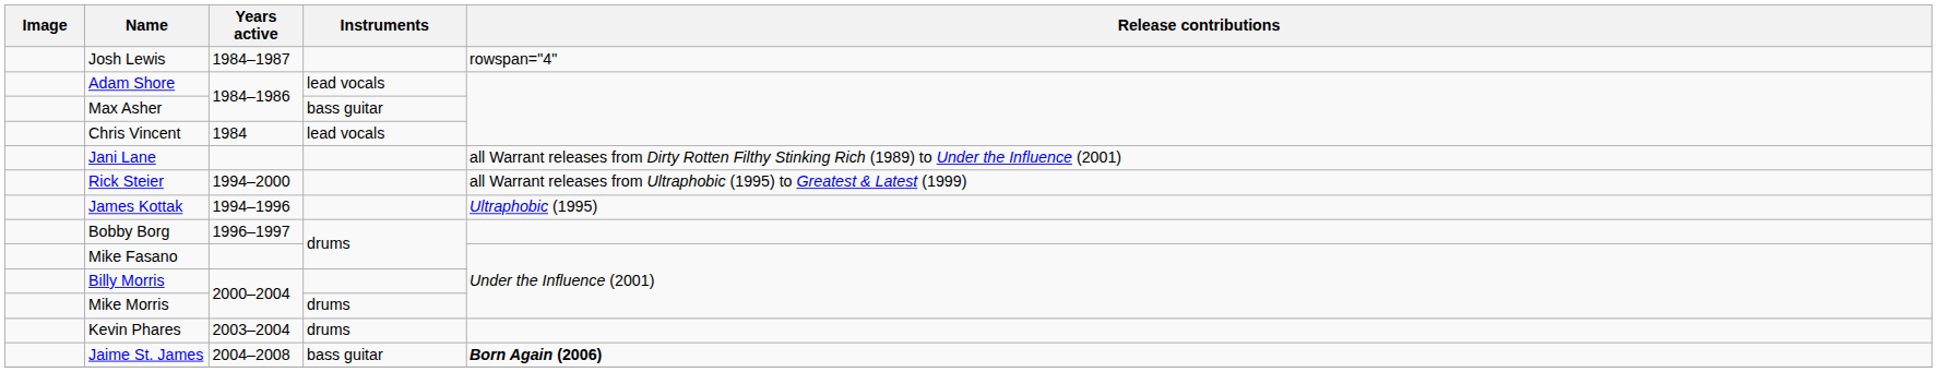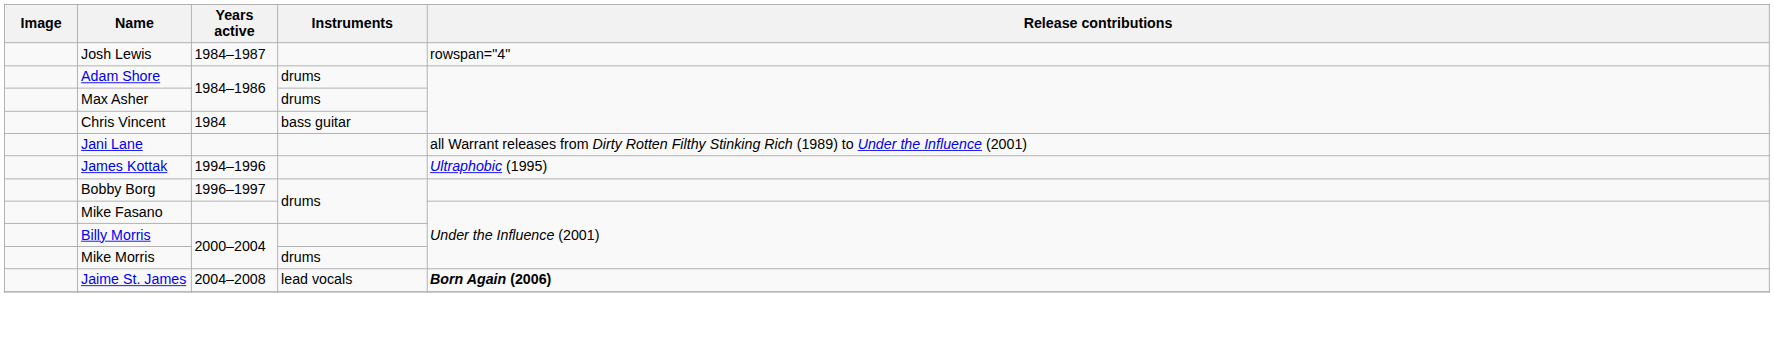Adam Shore | Instruments: lead vocals -> drums
Max Asher | Instruments: bass guitar -> drums
Chris Vincent | Instruments: lead vocals -> bass guitar
- row: Rick Steier | 1994–2000 | all Warrant releases from Ultraphobic (1995) to Greatest & Latest (1999)
- row: Kevin Phares | 2003–2004 | drums
Jaime St. James | Instruments: bass guitar -> lead vocals
